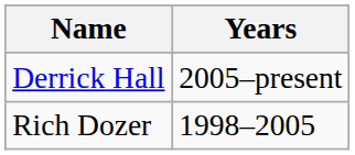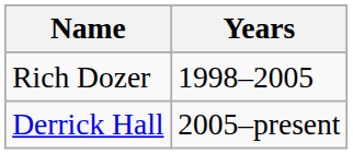rows swapped: Rich Dozer <-> Derrick Hall
